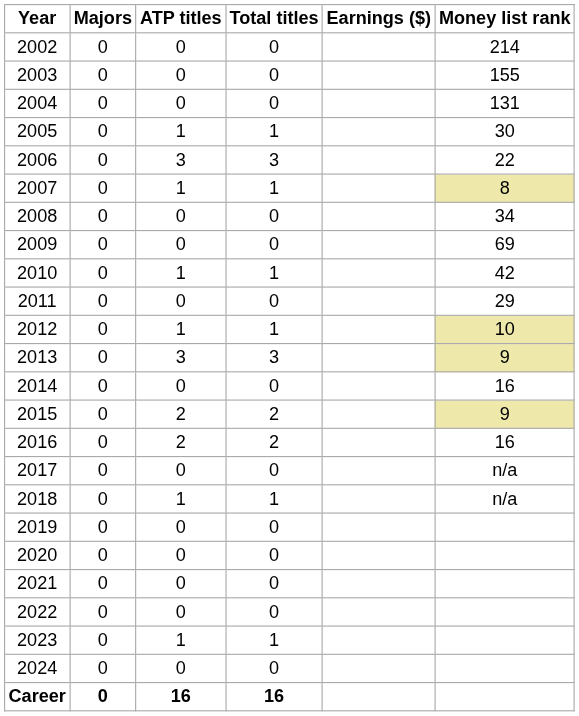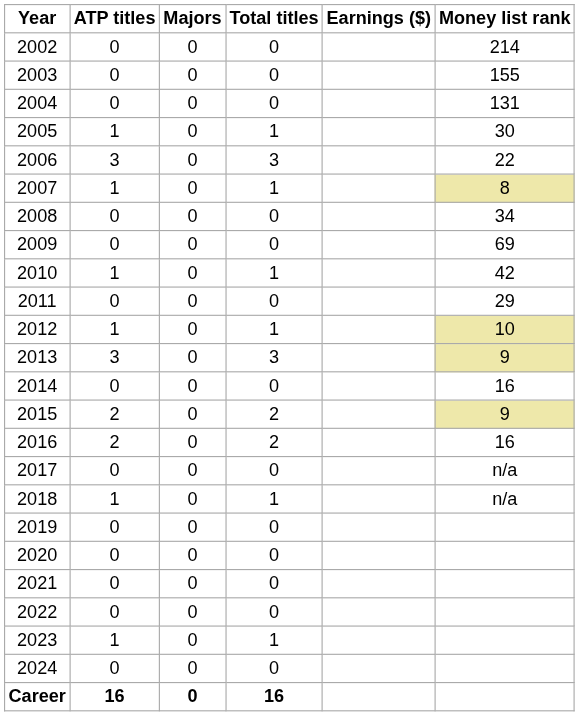columns swapped: Majors <-> ATP titles
